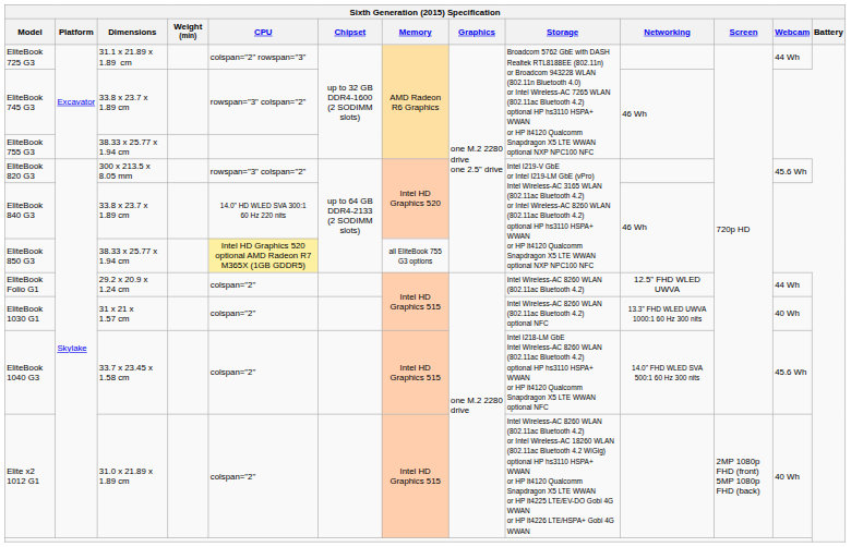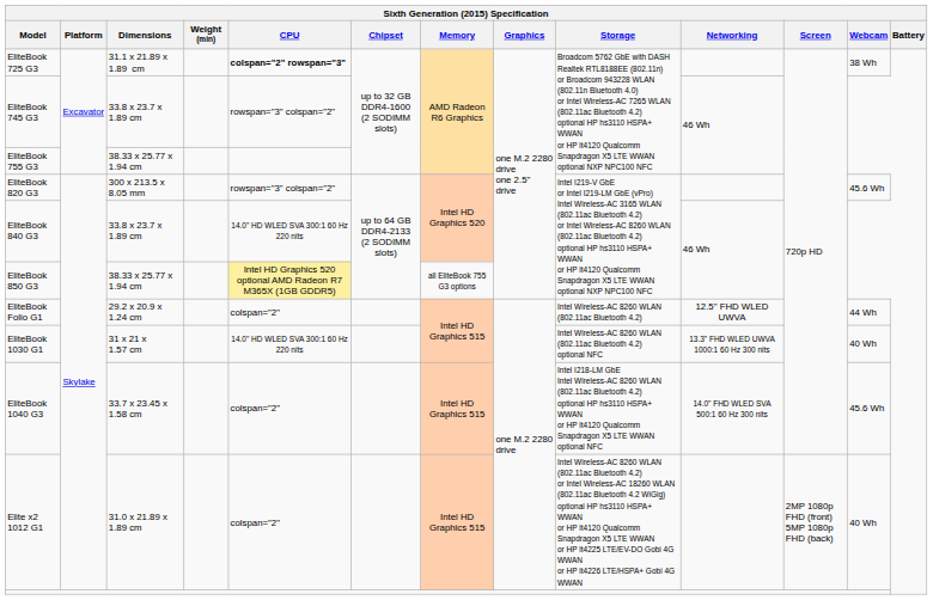EliteBook 725 G3 | CPU: normal -> bold
EliteBook 725 G3 | Webcam: 44 Wh -> 38 Wh
EliteBook 1030 G1 | CPU: colspan="2" -> 14.0" HD WLED SVA 300:1 60 Hz 220 nits
